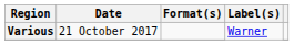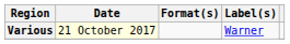Various | Date: no background -> lightyellow background
